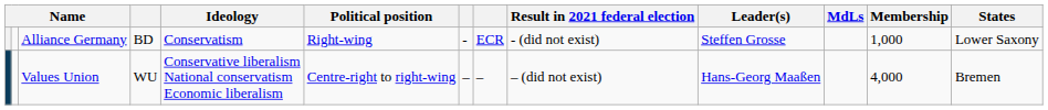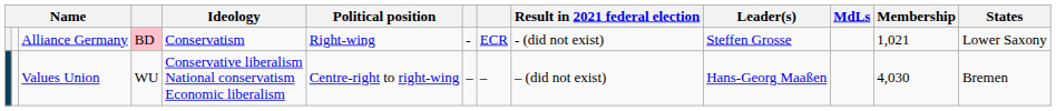Alliance Germany | column 4: no background -> pink background
Alliance Germany | Membership: 1,000 -> 1,021
Values Union | Membership: 4,000 -> 4,030
